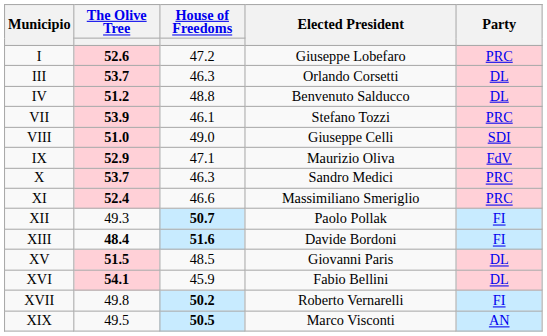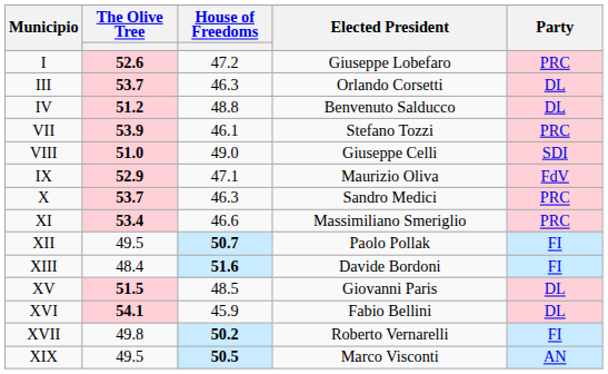XI | The Olive Tree: 52.4 -> 53.4
XII | The Olive Tree: 49.3 -> 49.5
XIII | The Olive Tree: bold -> normal
